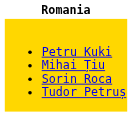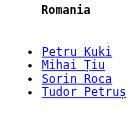row 2 | column 1: gold background -> no background
